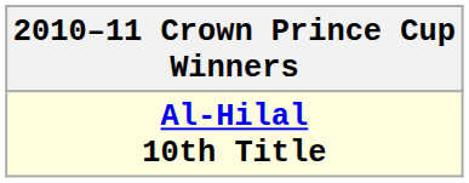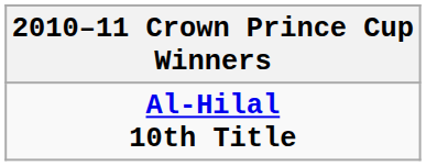row 2 | column 1: lightyellow background -> no background
